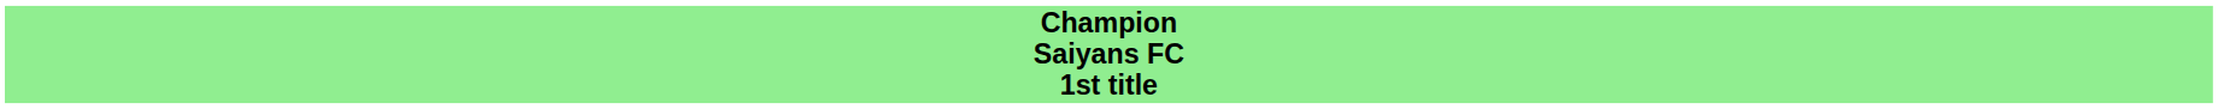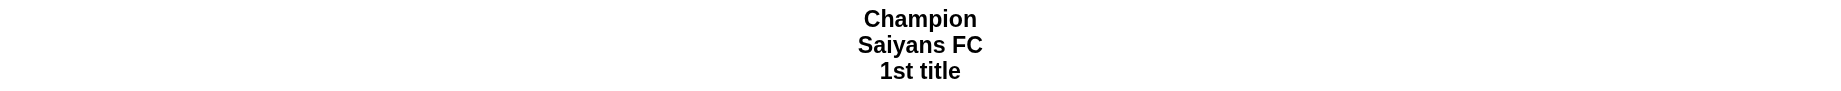row 1 | column 1: lightgreen background -> no background
